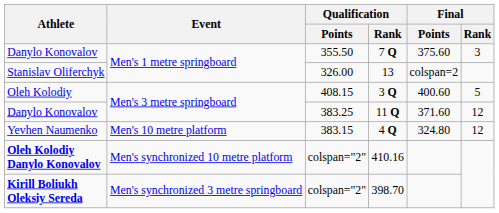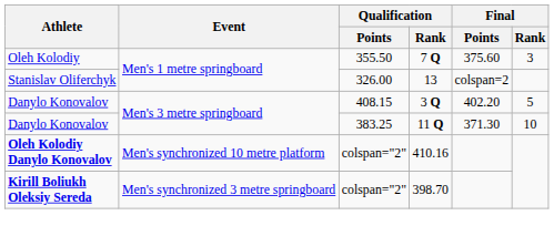7 Q | Athlete: Danylo Konovalov -> Oleh Kolodiy
3 Q | Athlete: Oleh Kolodiy -> Danylo Konovalov
3 Q | Final / Points: 400.60 -> 402.20
11 Q | Final / Points: 371.60 -> 371.30
11 Q | Final / Rank: 12 -> 10
- row: Yevhen Naumenko | Men's 10 metre platform | 383.15 | 4 Q | 324.80 | 12
